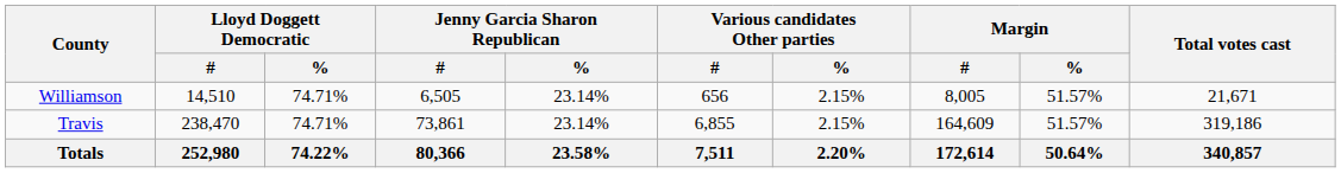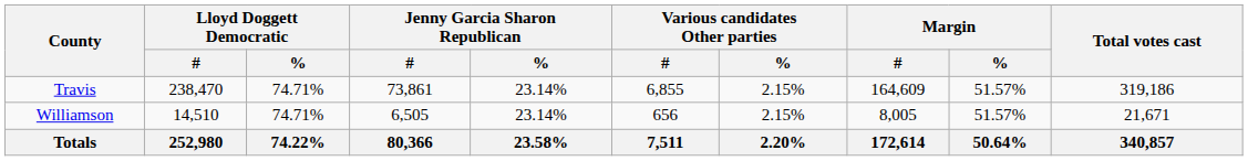rows swapped: Travis <-> Williamson
